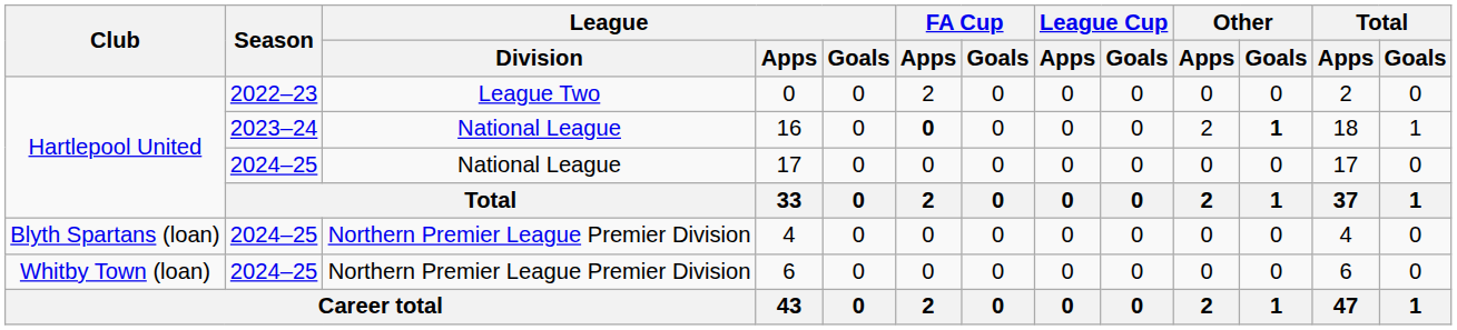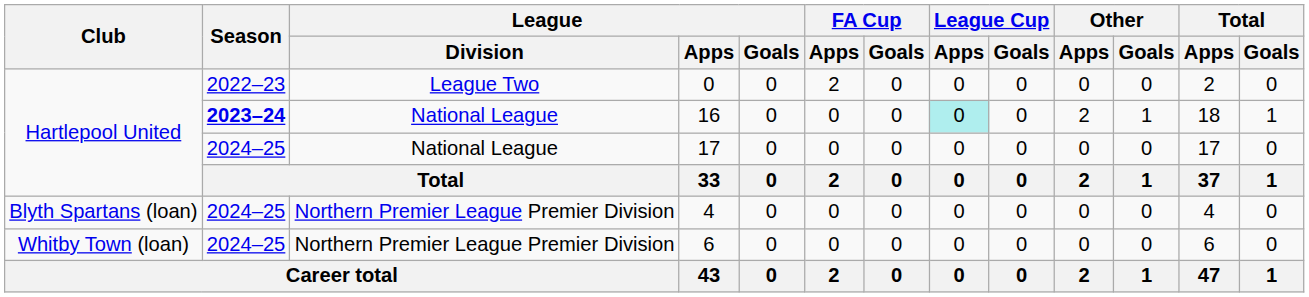16 | Season: normal -> bold
16 | FA Cup / Apps: bold -> normal
16 | League Cup / Apps: no background -> paleturquoise background
16 | Other / Goals: bold -> normal
